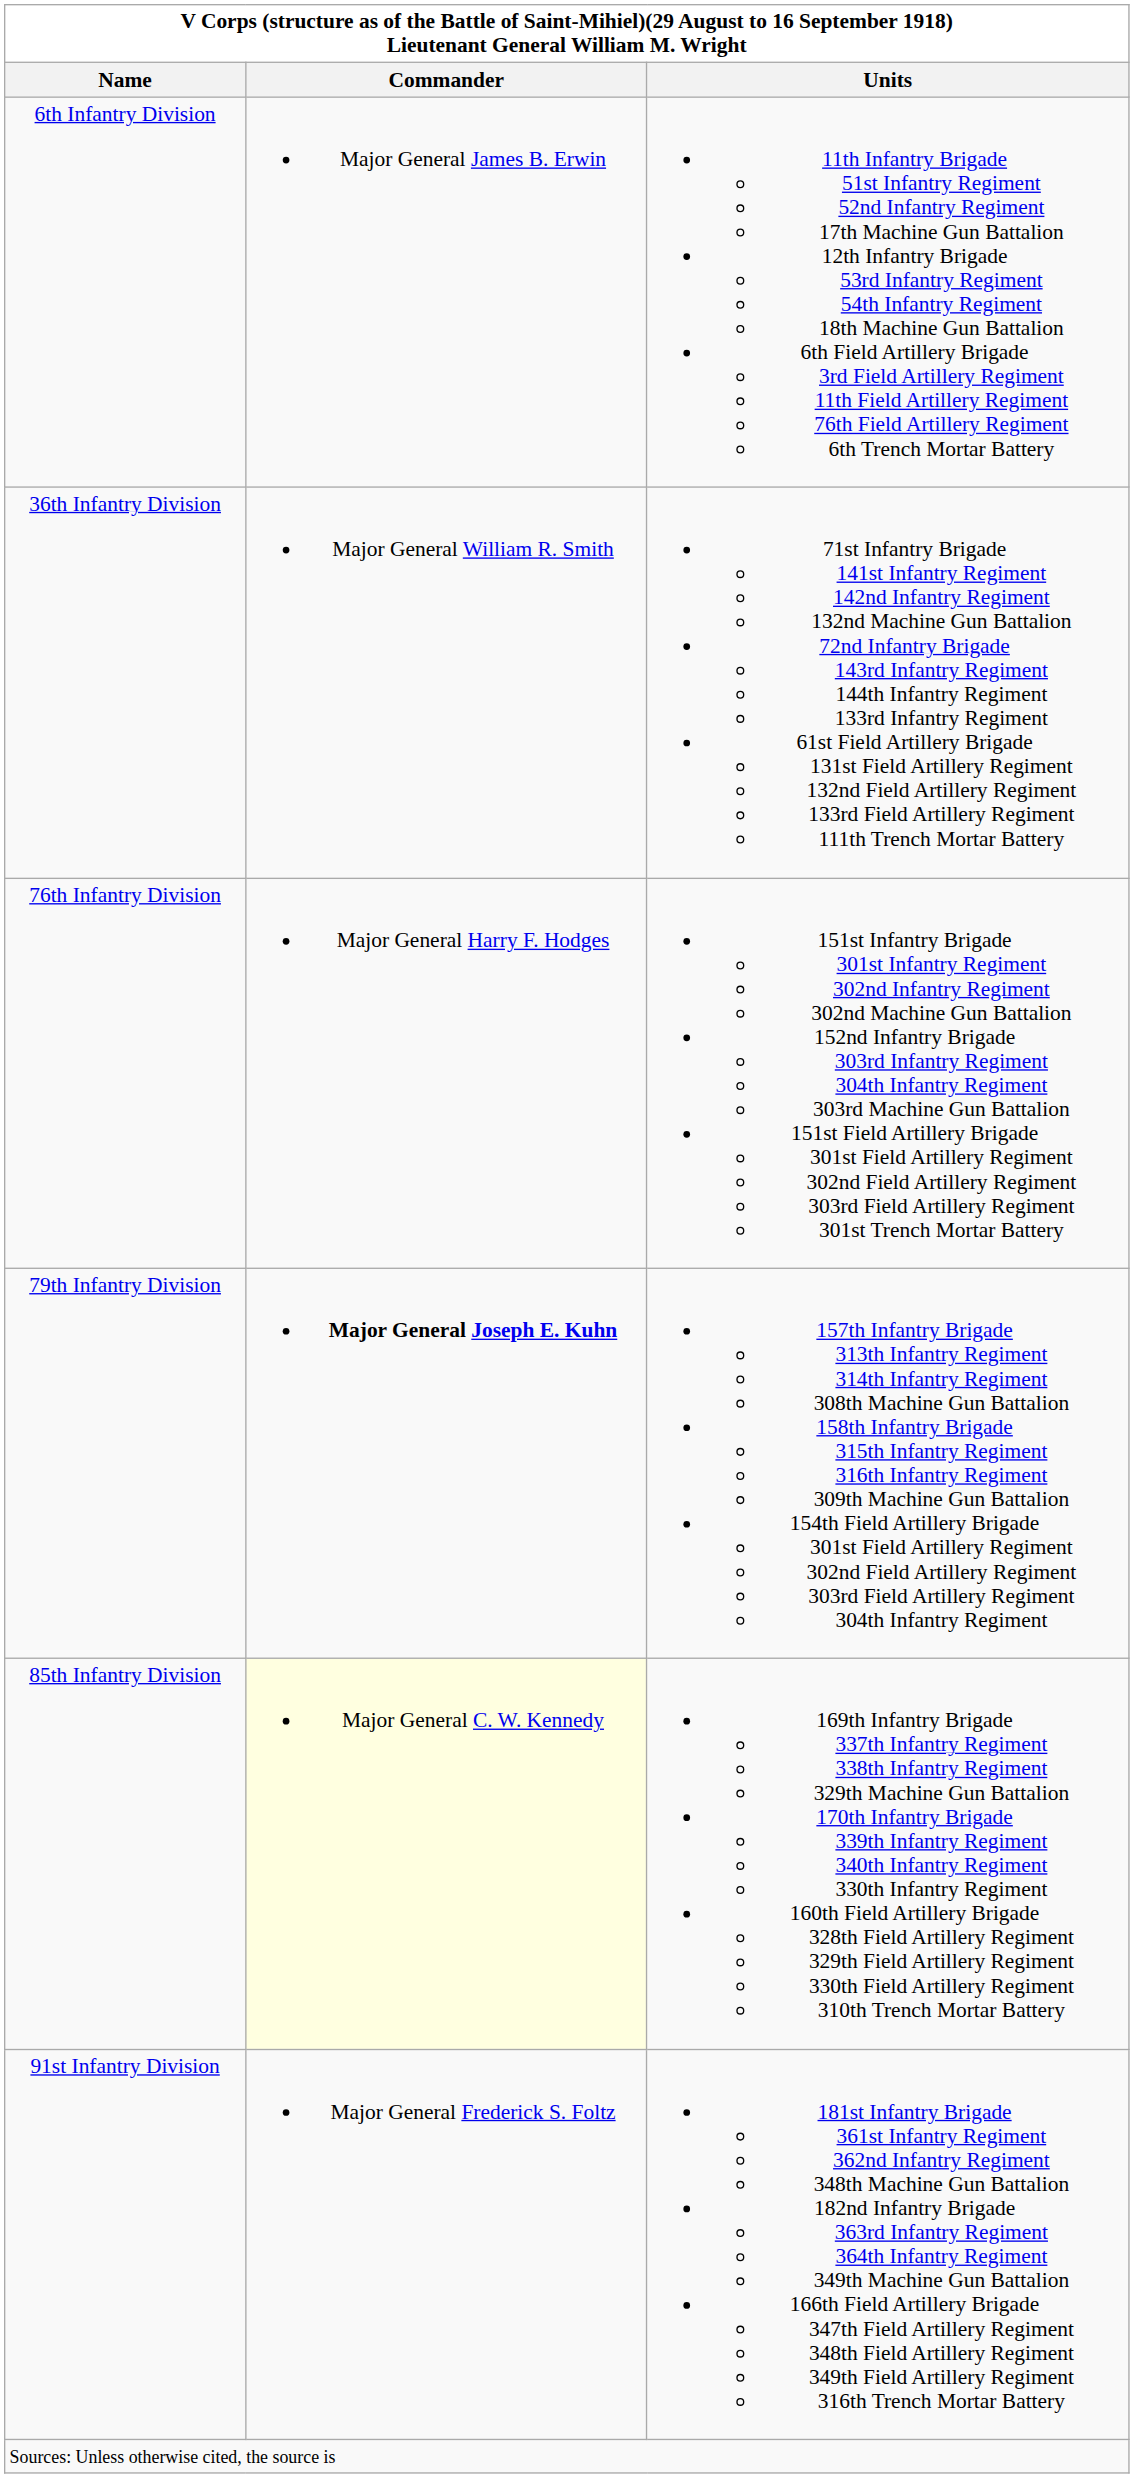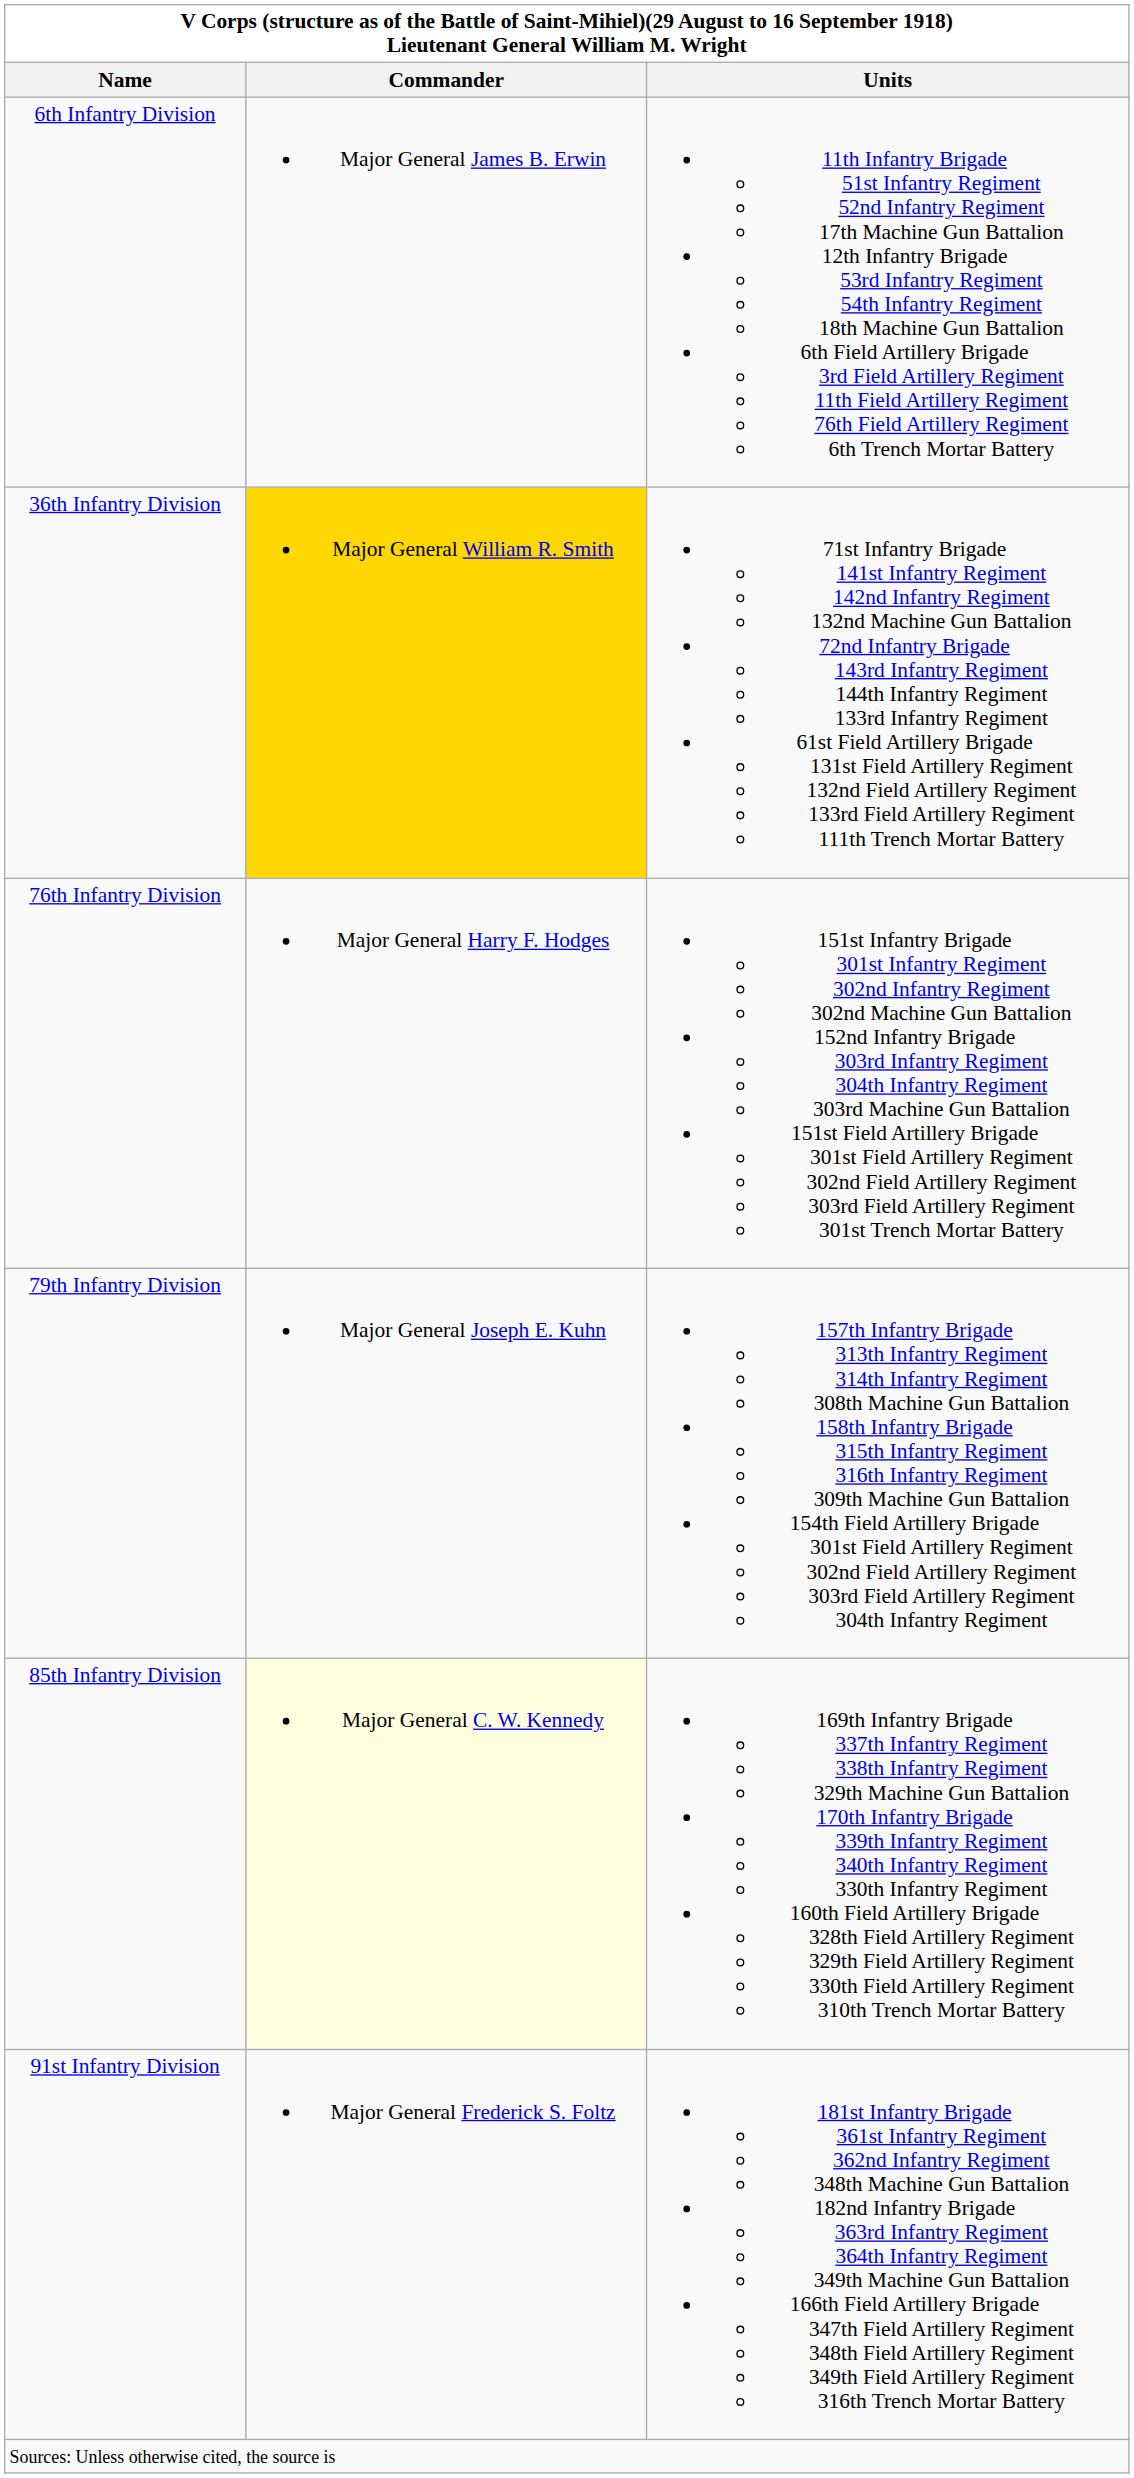36th Infantry Division | Commander: no background -> gold background
79th Infantry Division | Commander: bold -> normal
